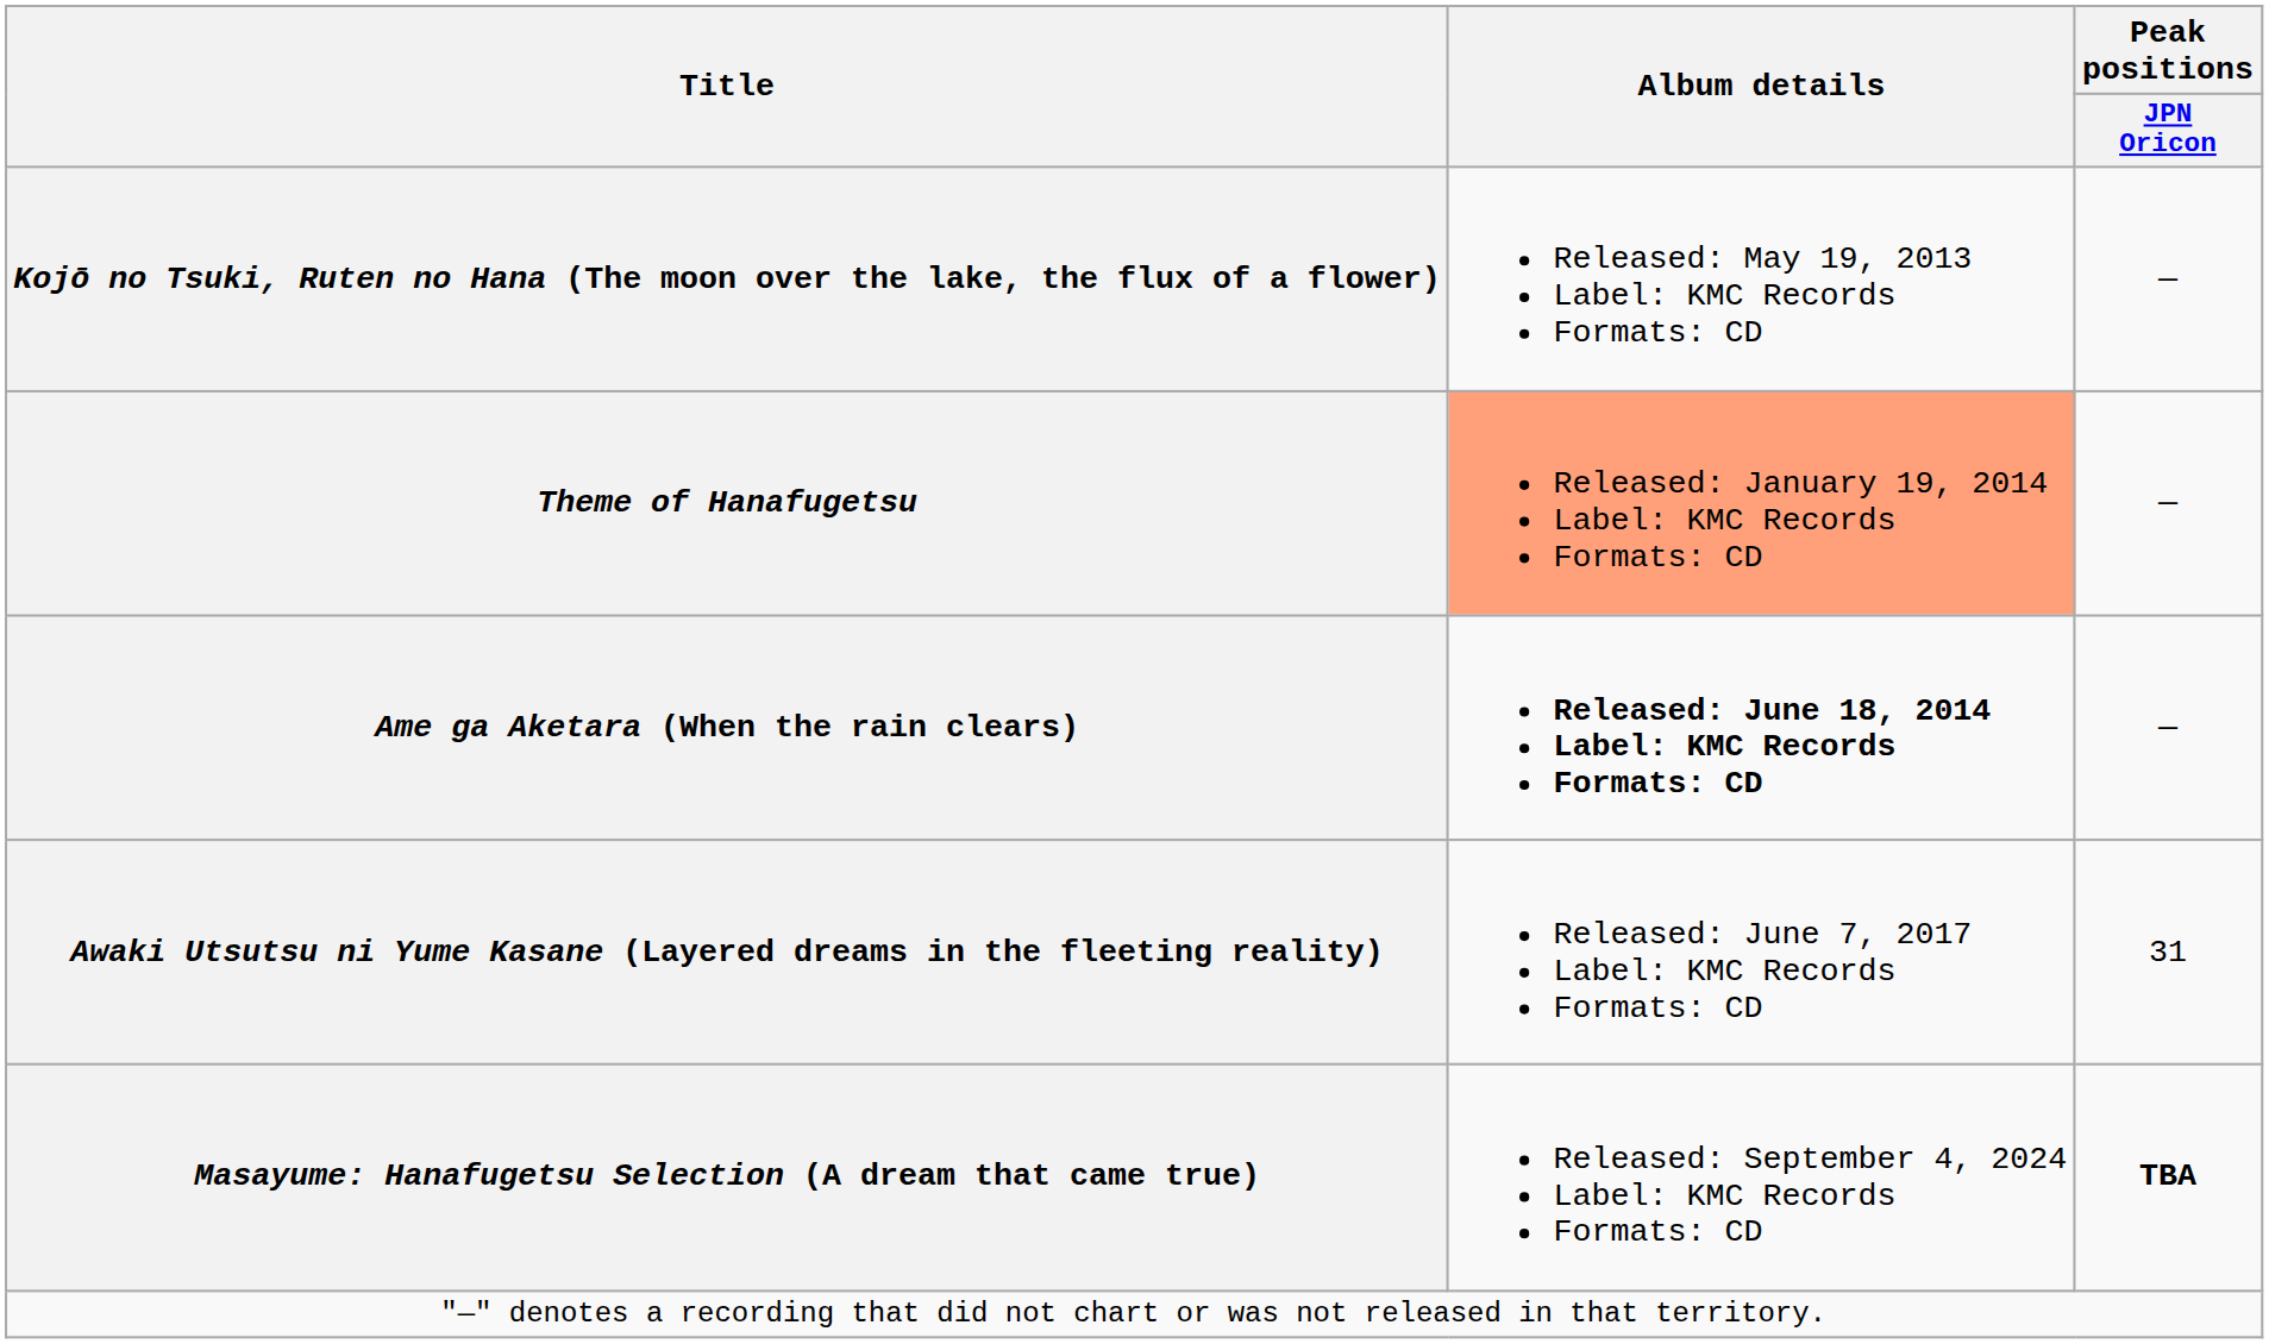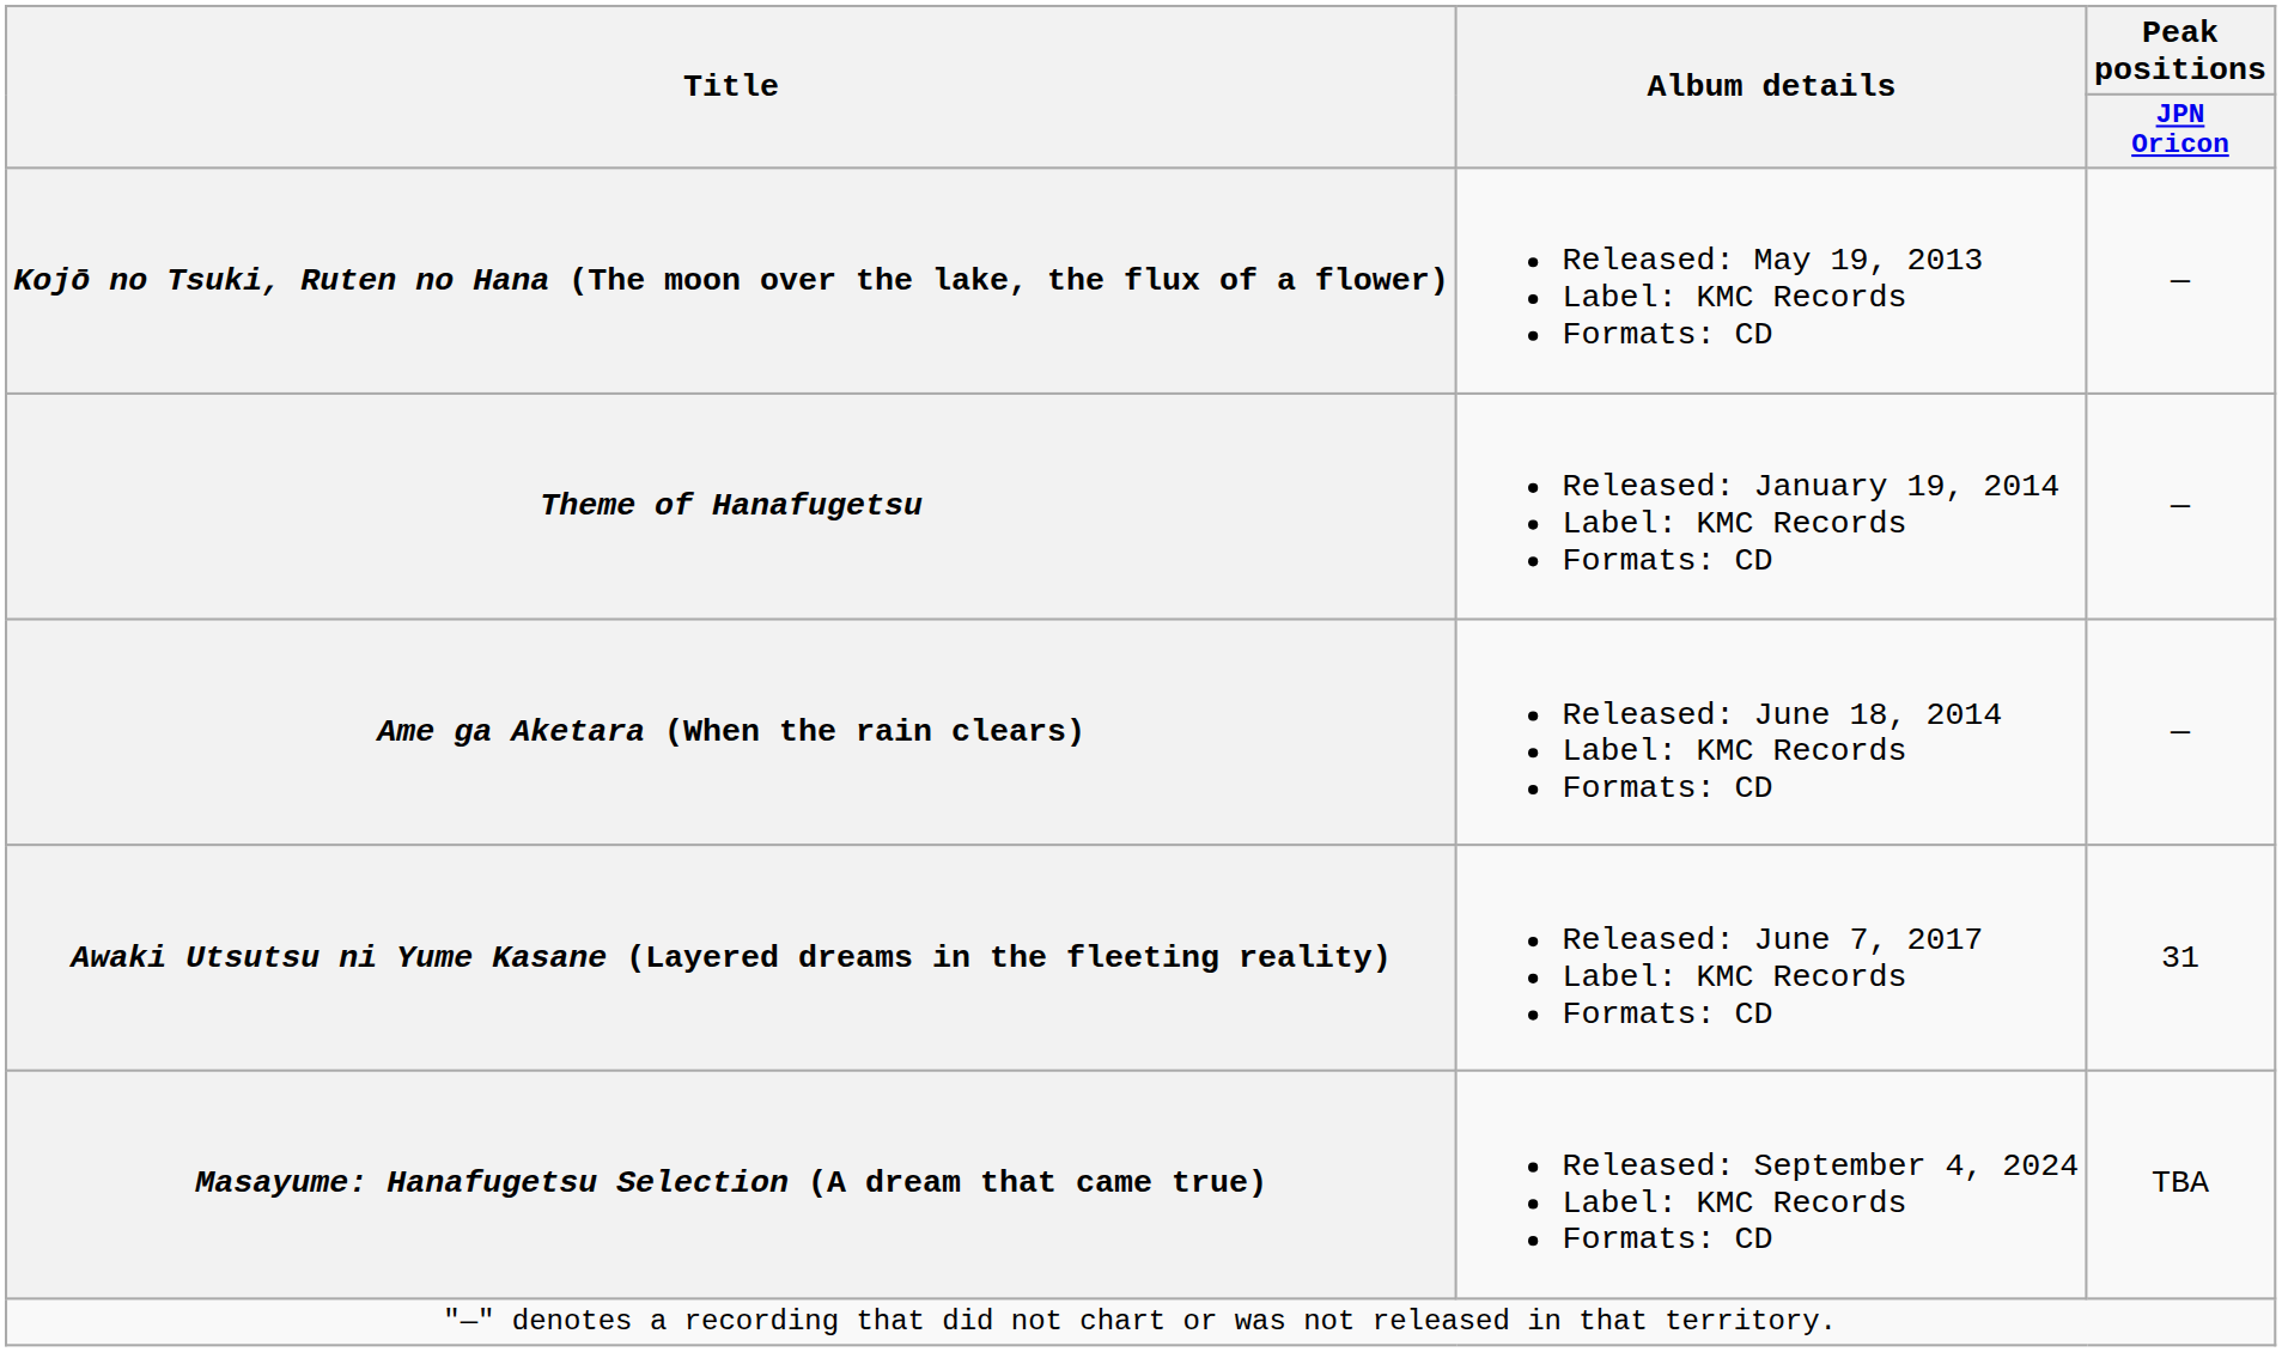Theme of Hanafugetsu | Album details: lightsalmon background -> no background
Ame ga Aketara (When the rain clears) | Album details: bold -> normal
Masayume: Hanafugetsu Selection (A dream that came true) | Peak positions / JPN Oricon: bold -> normal
